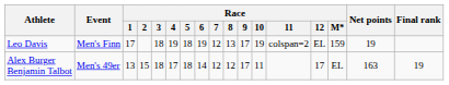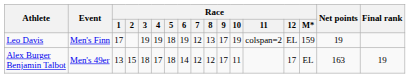Leo Davis | Race / 3: 18 -> 19
